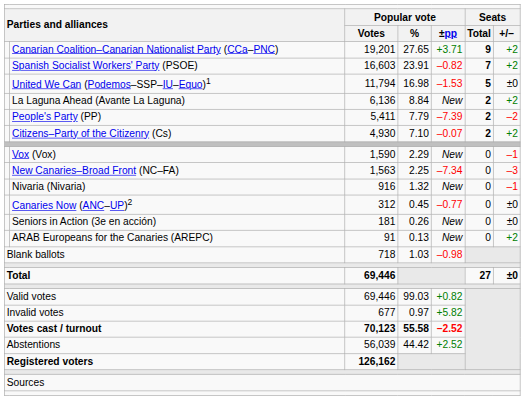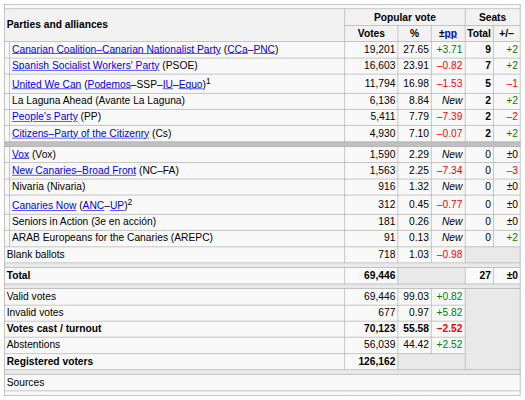United We Can (Podemos–SSP–IU–Equo)1 | column 7: ±0 -> –1
Vox (Vox) | column 7: –1 -> ±0
Nivaria (Nivaria) | column 7: –1 -> ±0
